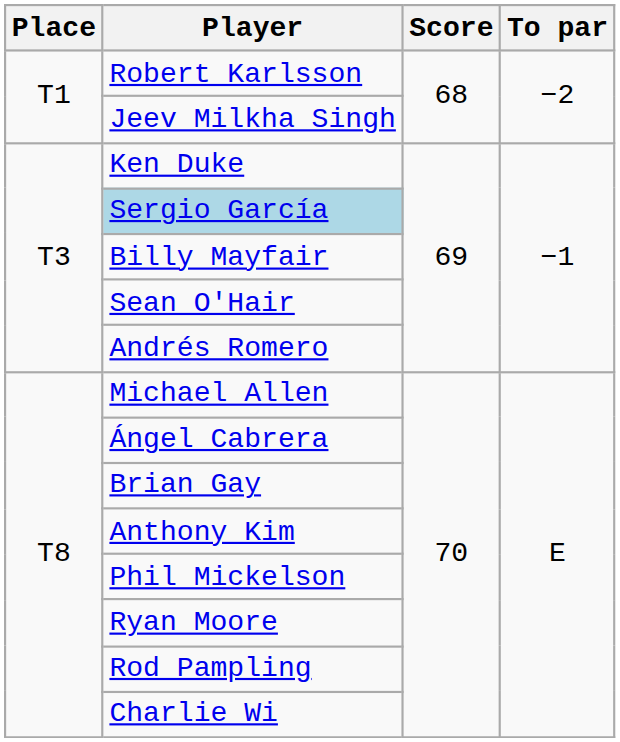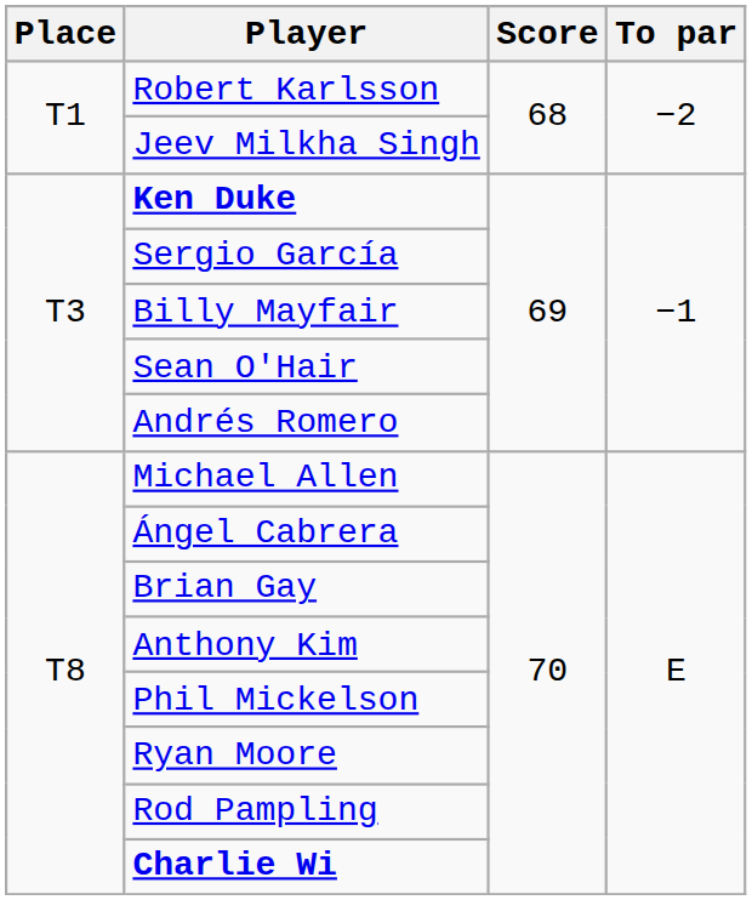Ken Duke | Player: normal -> bold
Sergio García | Player: lightblue background -> no background
Charlie Wi | Player: normal -> bold
